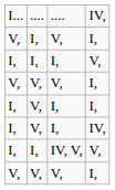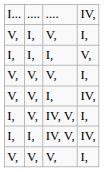row 5 | column 1: I, -> V,
row 5 | column 4: I, -> IV,
row 6 | column 3: I, -> IV, V,
row 6 | column 4: IV, -> I,
row 7 | column 4: V, -> IV,
